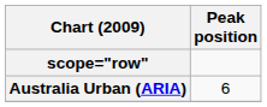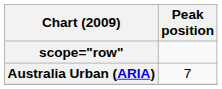Australia Urban (ARIA) | Peak position: 6 -> 7
